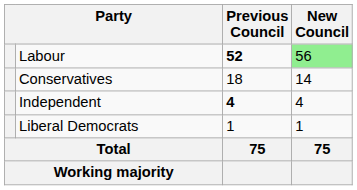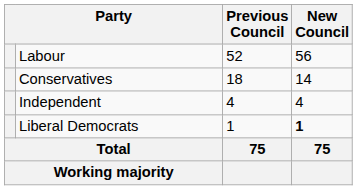Labour | Previous Council: bold -> normal
Labour | New Council: lightgreen background -> no background
Independent | Previous Council: bold -> normal
Liberal Democrats | New Council: normal -> bold
